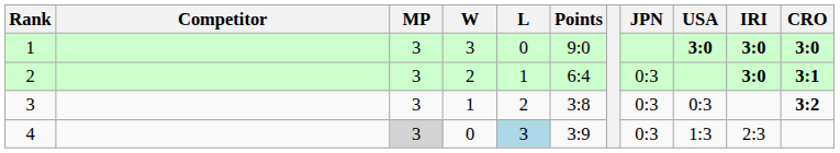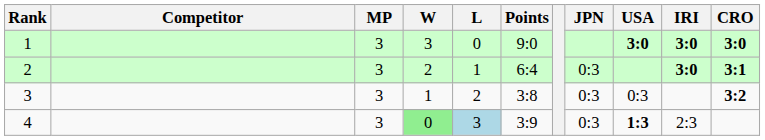4 | MP: lightgrey background -> no background
4 | W: no background -> lightgreen background
4 | USA: normal -> bold
